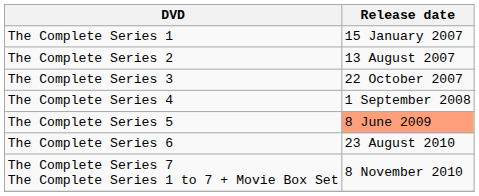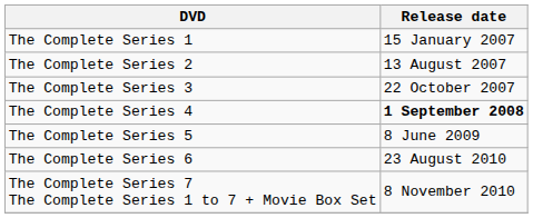The Complete Series 4 | Release date: normal -> bold
The Complete Series 5 | Release date: lightsalmon background -> no background
